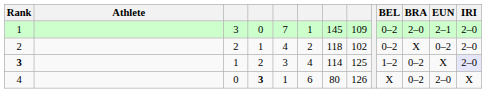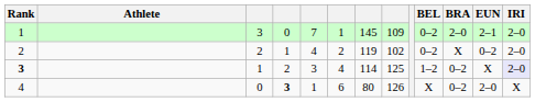row 3 | column 7: 118 -> 119
